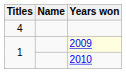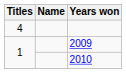2009 | Years won: lightyellow background -> no background
